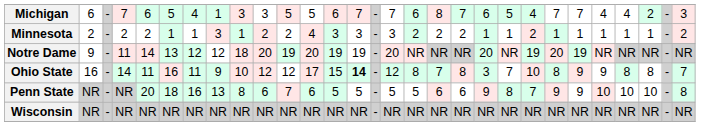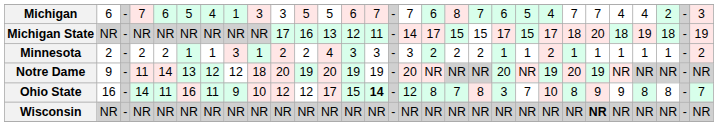+ row: Michigan State | NR | - | NR | NR | NR | NR | NR | NR | 17 | 16 | 13 | 12 | 11 | - | 14 | 17 | 15 | 15 | 17 | 15 | 17 | 18 | 20 | 18 | 19 | 18 | - | 19
- row: Penn State | NR | - | NR | 20 | 18 | 16 | 13 | 8 | 6 | 7 | 6 | 5 | 5 | - | 5 | 5 | 6 | 6 | 9 | 8 | 7 | 9 | 9 | 10 | 10 | 10 | - | 8
Wisconsin | column 24: normal -> bold
